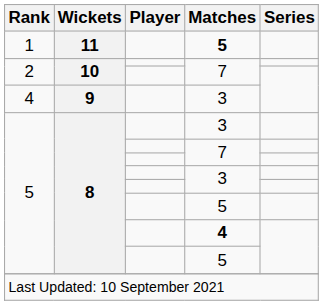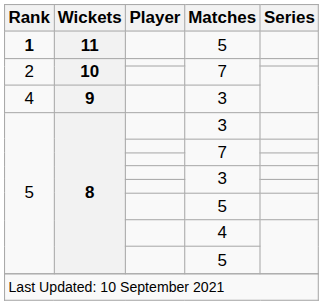1 | Rank: normal -> bold
1 | Matches: bold -> normal
5 / 4 | Matches: bold -> normal
